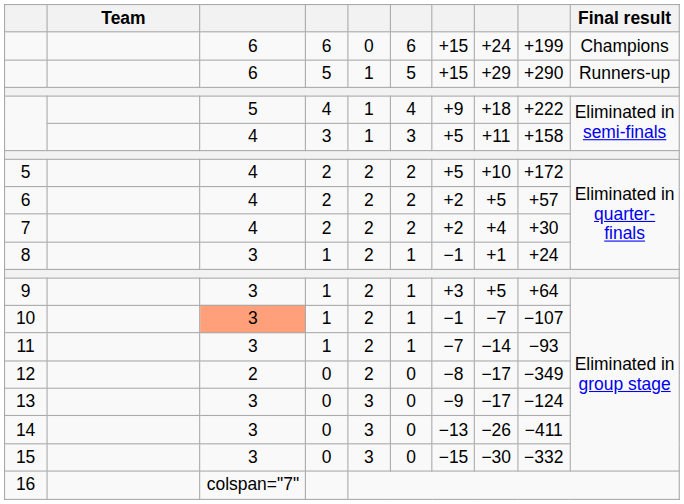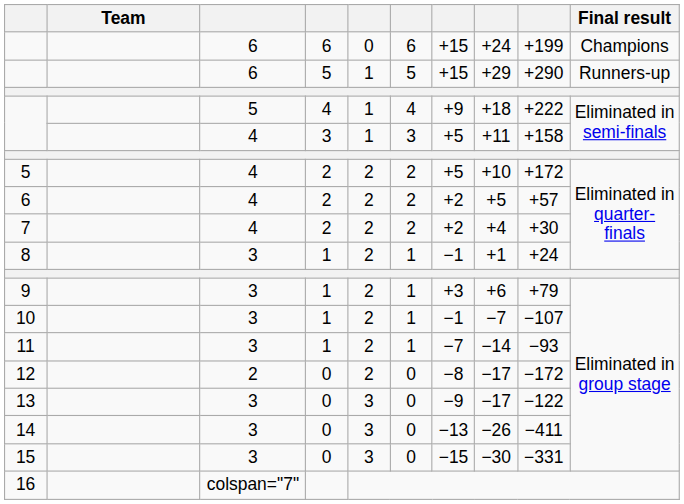9 | column 8: +5 -> +6
9 | column 9: +64 -> +79
10 | column 3: lightsalmon background -> no background
12 | column 9: −349 -> −172
13 | column 9: −124 -> −122
15 | column 9: −332 -> −331
